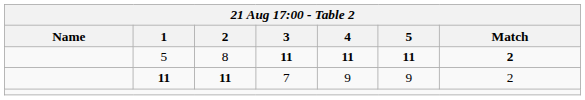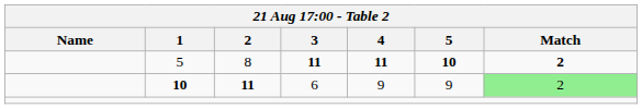row 3 | 5: 11 -> 10
row 4 | 1: 11 -> 10
row 4 | 3: 7 -> 6
row 4 | Match: no background -> lightgreen background
